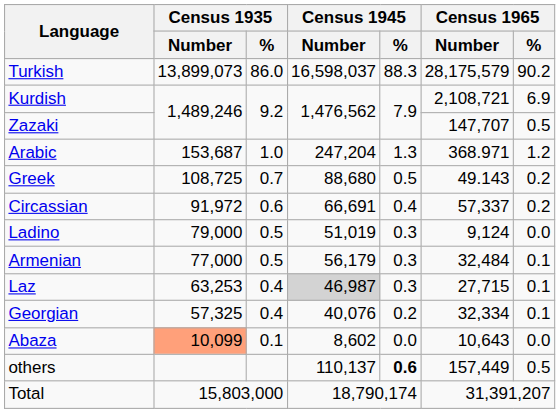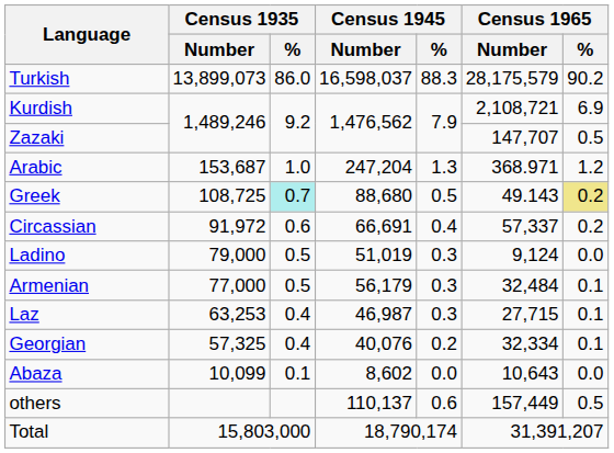Greek | Census 1935 / %: no background -> paleturquoise background
Greek | Census 1965 / %: no background -> khaki background
Laz | Census 1945 / Number: lightgrey background -> no background
Abaza | Census 1935 / Number: lightsalmon background -> no background
others | Census 1945 / %: bold -> normal
